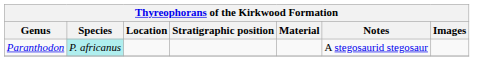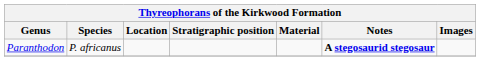Paranthodon | Species: paleturquoise background -> no background
Paranthodon | Notes: normal -> bold
